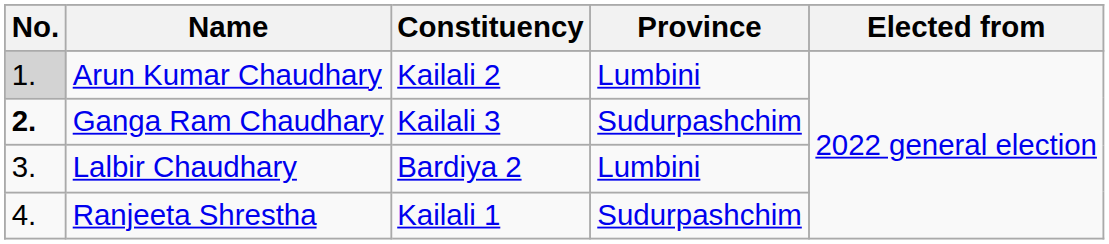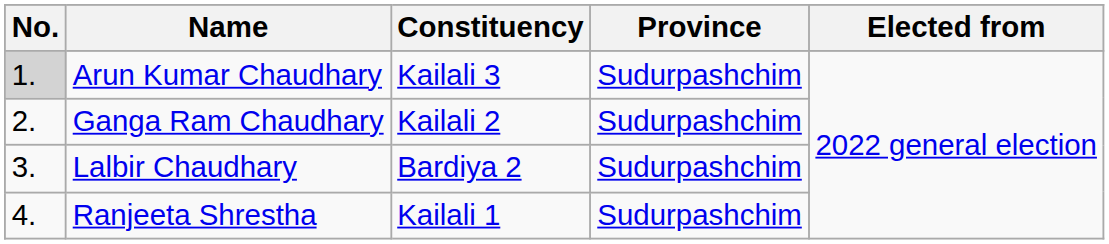Arun Kumar Chaudhary | Constituency: Kailali 2 -> Kailali 3
Arun Kumar Chaudhary | Province: Lumbini -> Sudurpashchim
Ganga Ram Chaudhary | No.: bold -> normal
Ganga Ram Chaudhary | Constituency: Kailali 3 -> Kailali 2
Lalbir Chaudhary | Province: Lumbini -> Sudurpashchim
